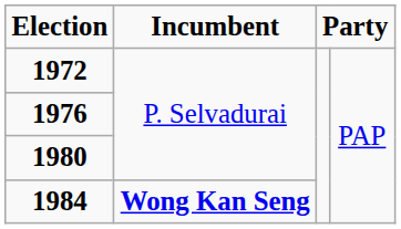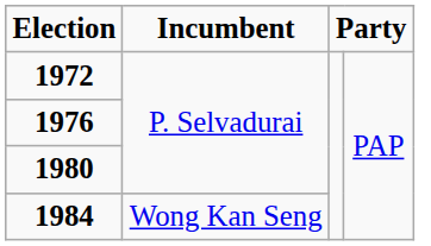1984 | Incumbent: bold -> normal
